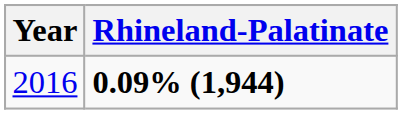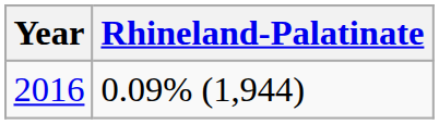2016 | Rhineland-Palatinate: bold -> normal
